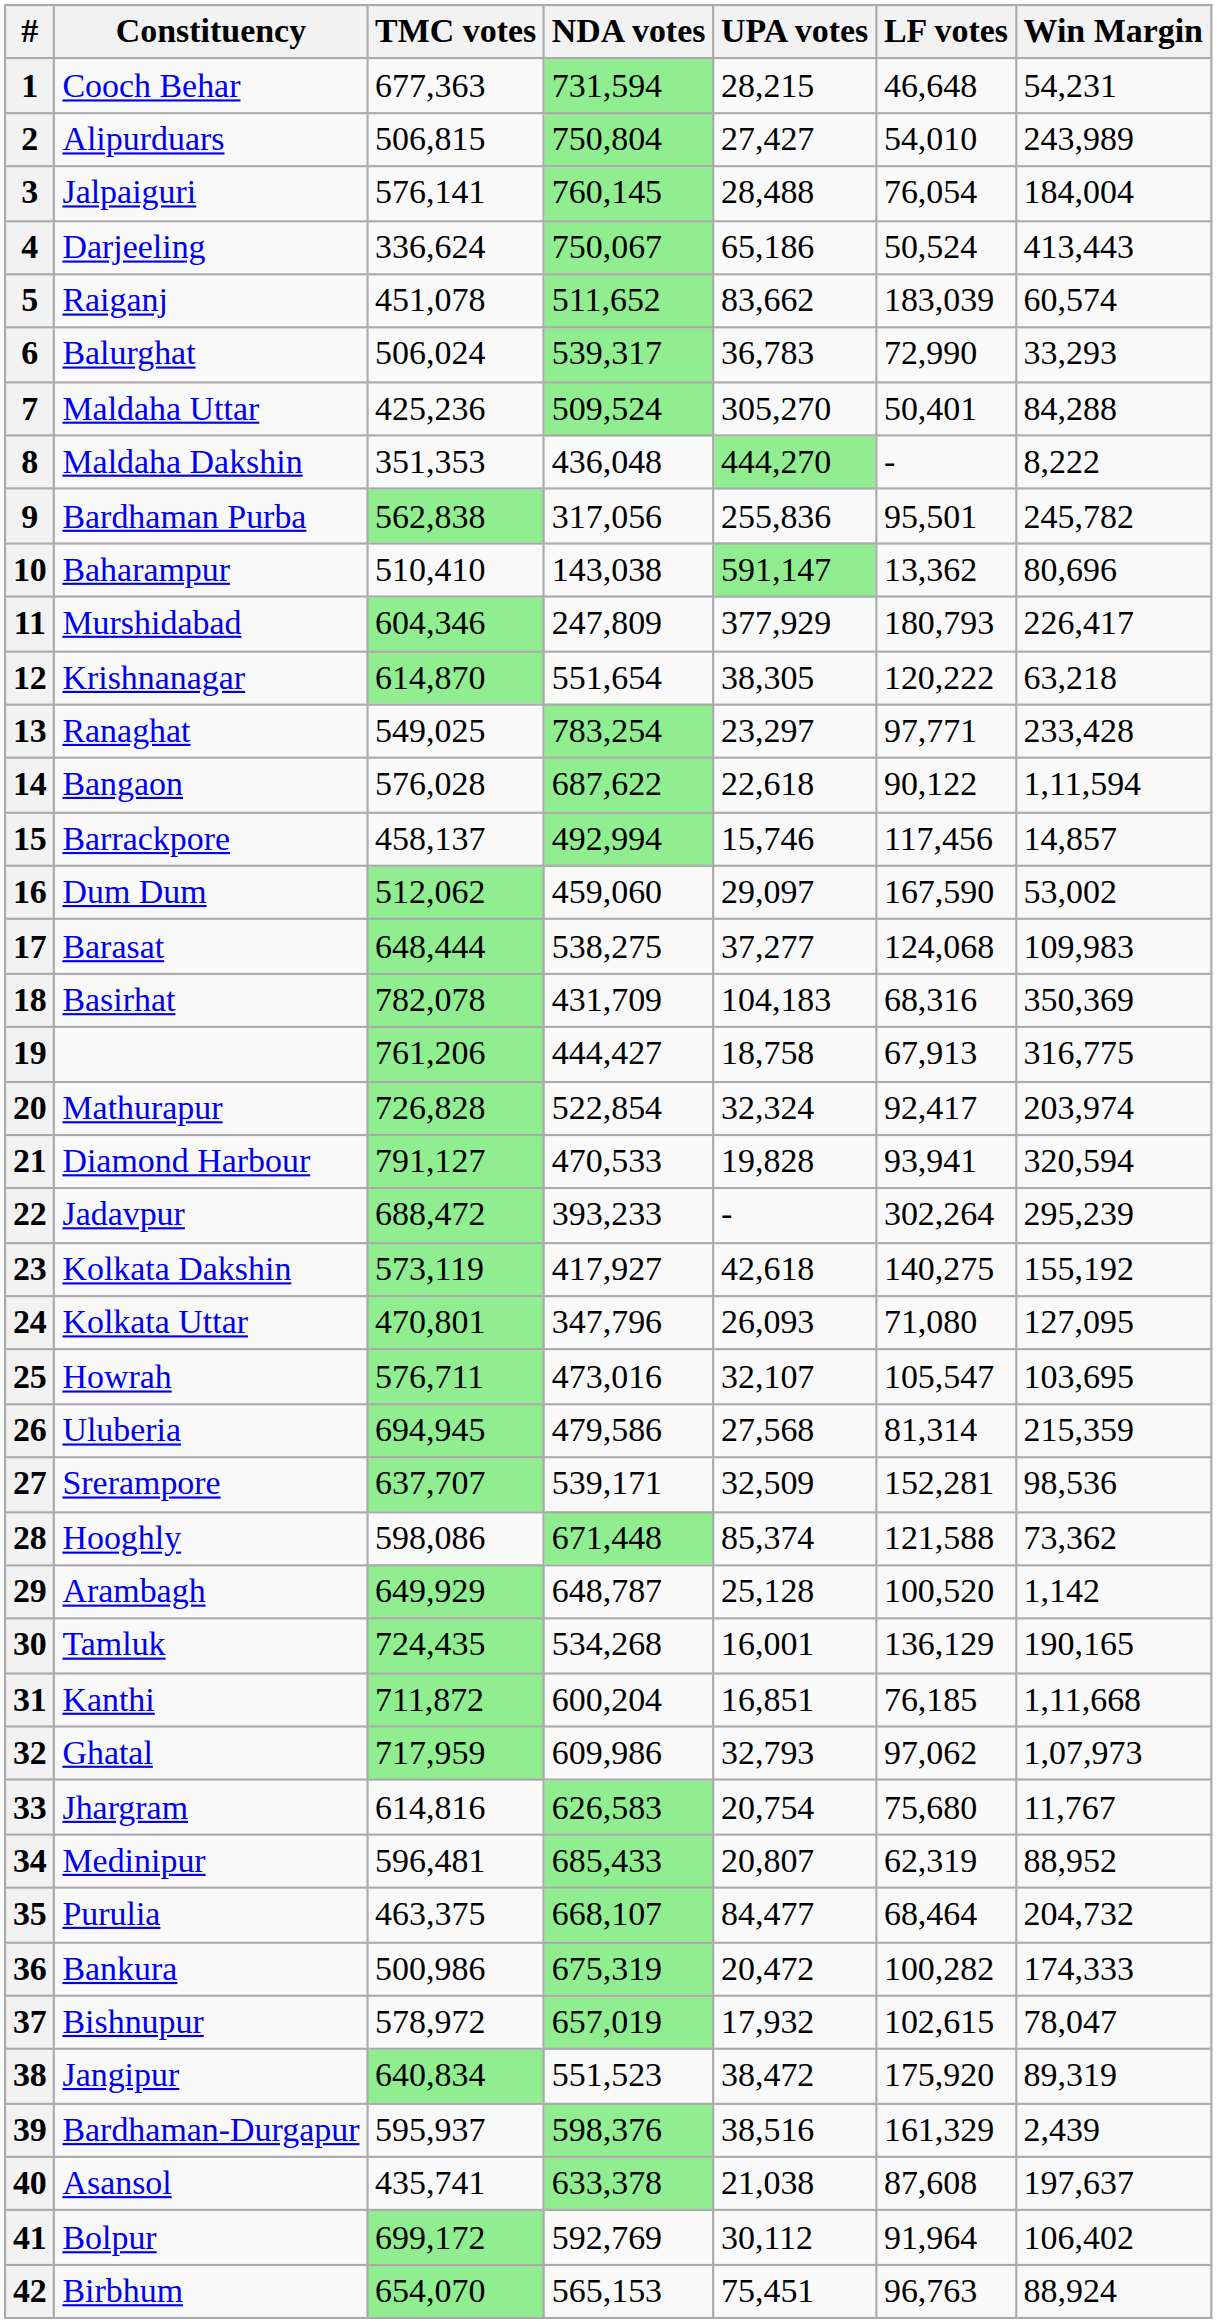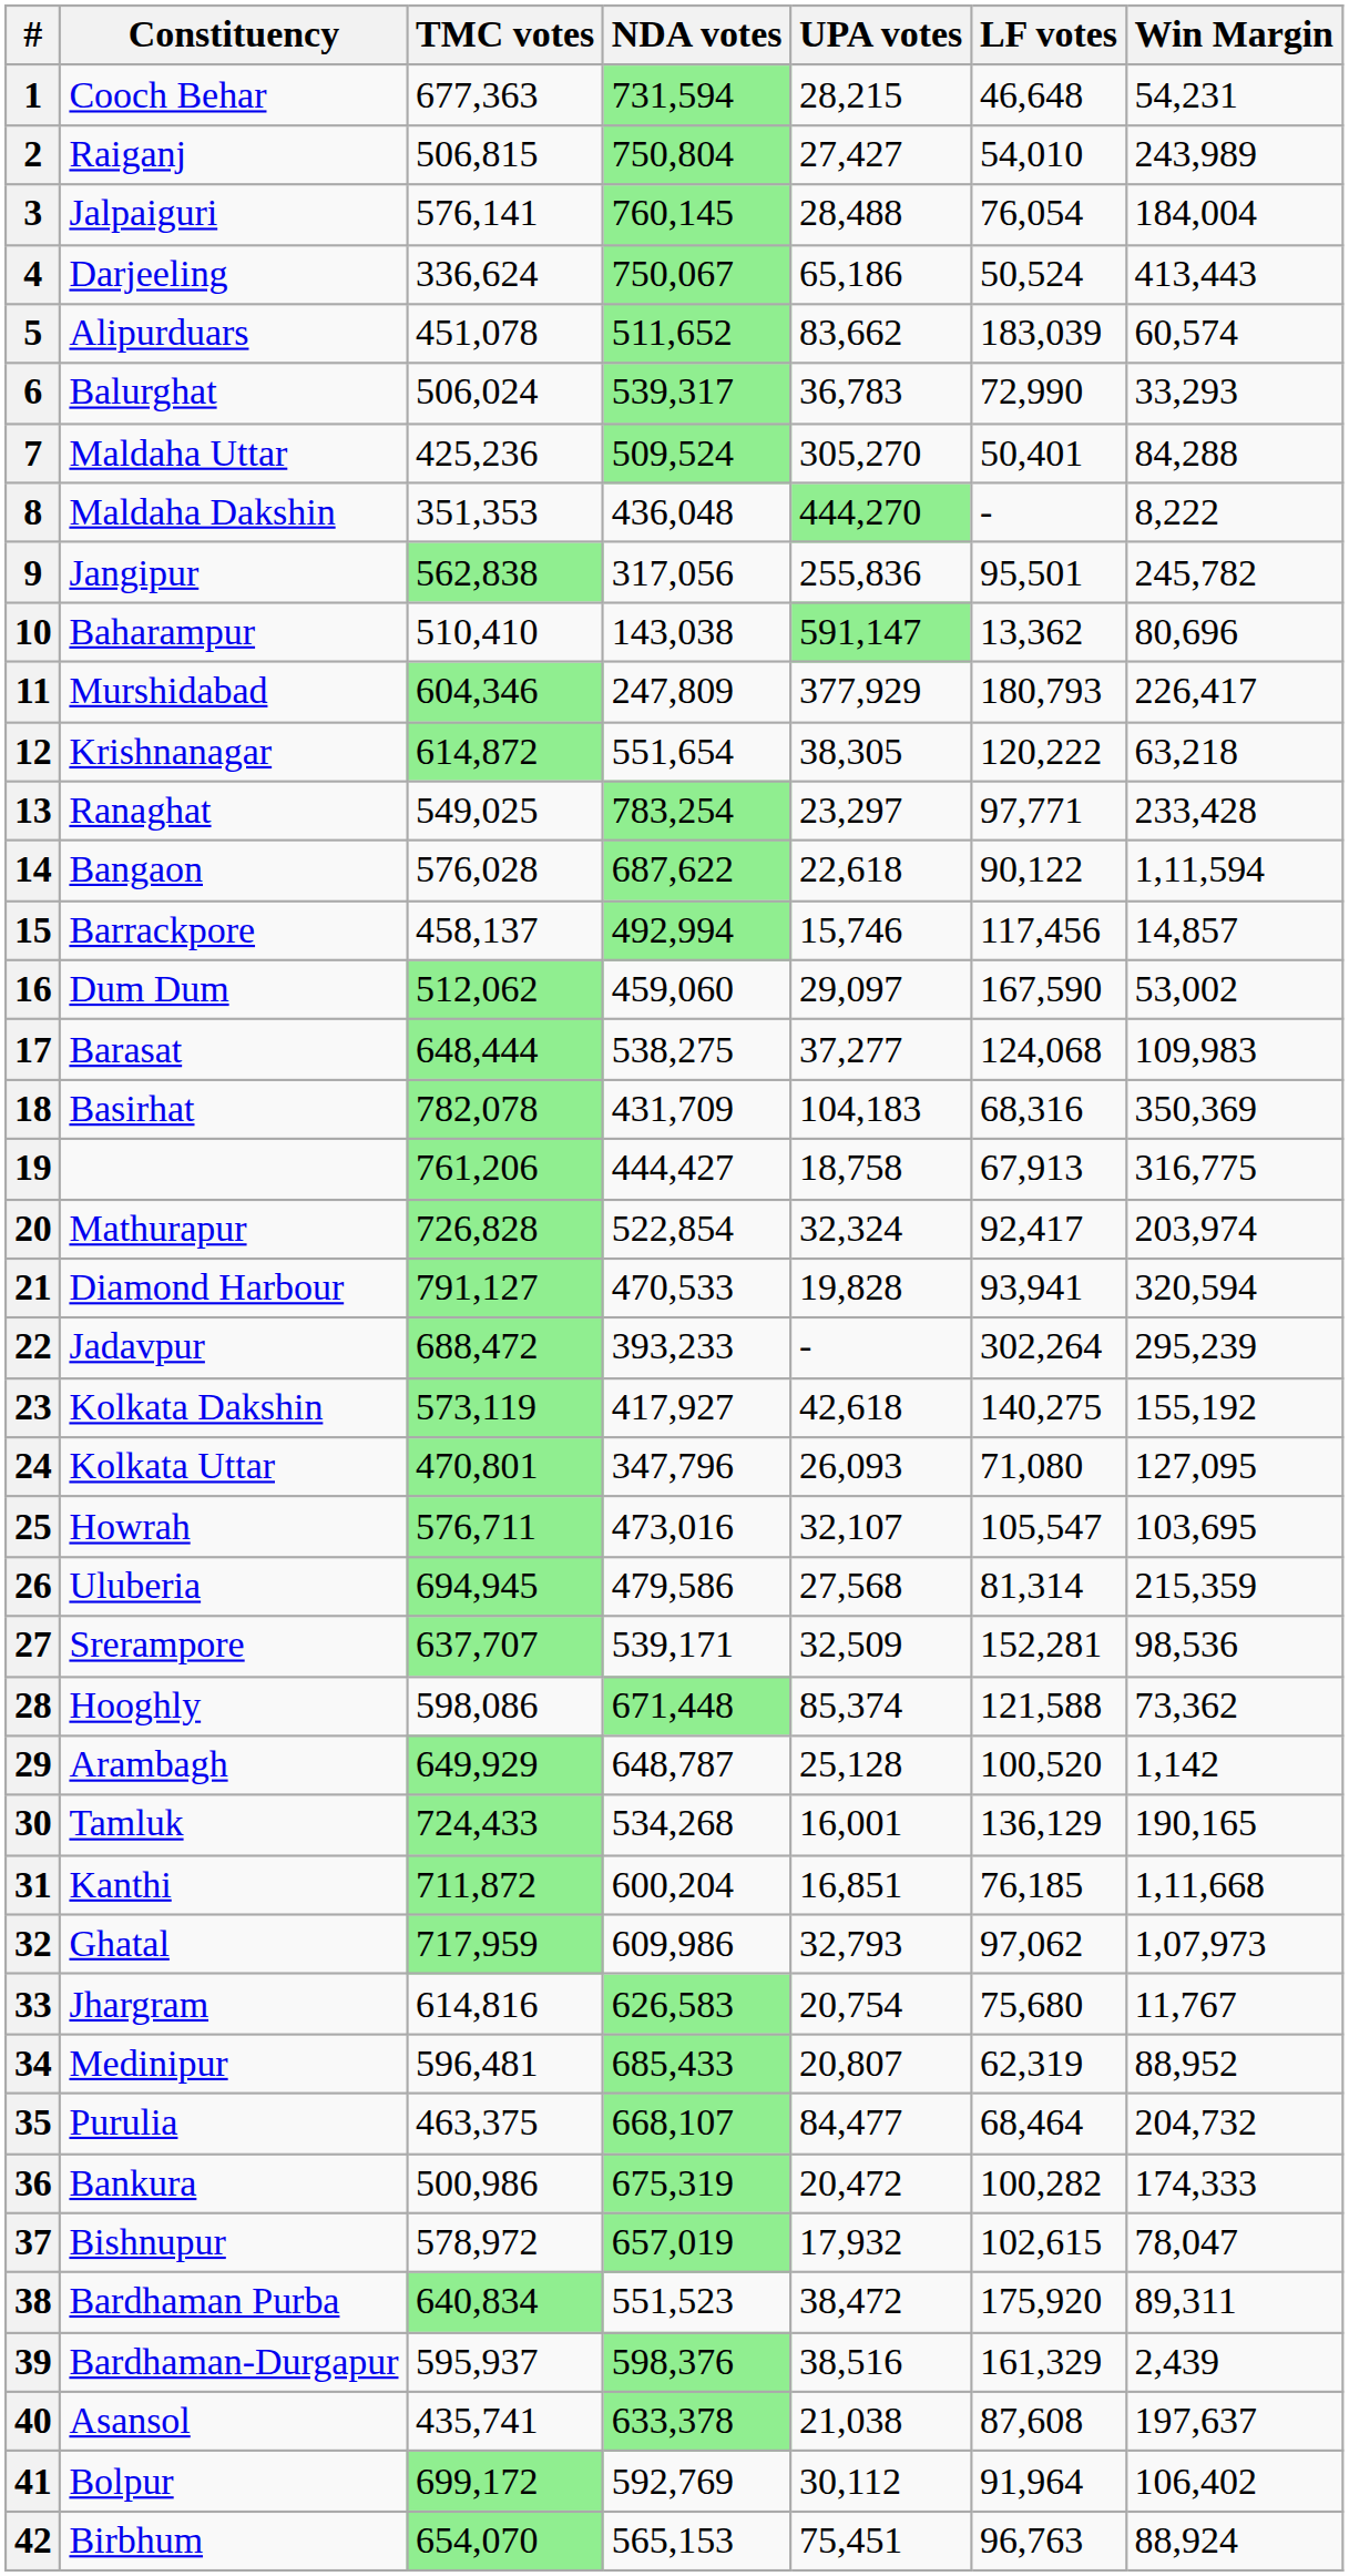2 | Constituency: Alipurduars -> Raiganj
5 | Constituency: Raiganj -> Alipurduars
9 | Constituency: Bardhaman Purba -> Jangipur
12 | TMC votes: 614,870 -> 614,872
30 | TMC votes: 724,435 -> 724,433
38 | Constituency: Jangipur -> Bardhaman Purba
38 | Win Margin: 89,319 -> 89,311
